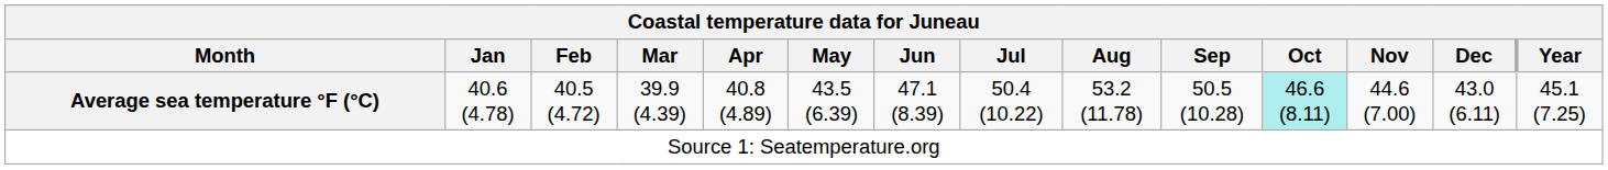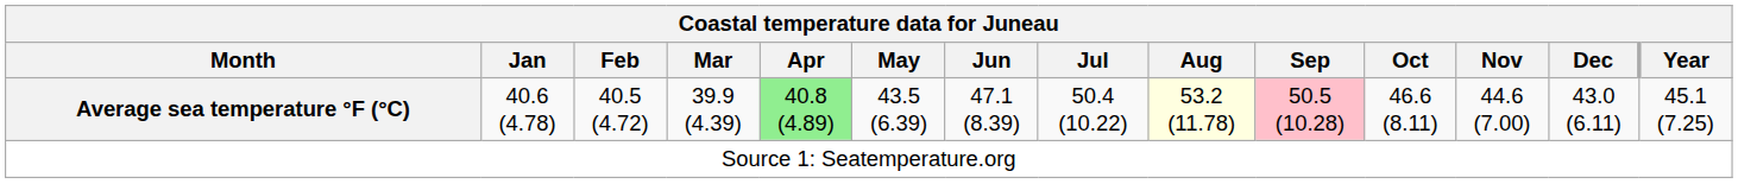row 3 | Apr: no background -> lightgreen background
row 3 | Aug: no background -> lightyellow background
row 3 | Sep: no background -> pink background
row 3 | Oct: paleturquoise background -> no background
